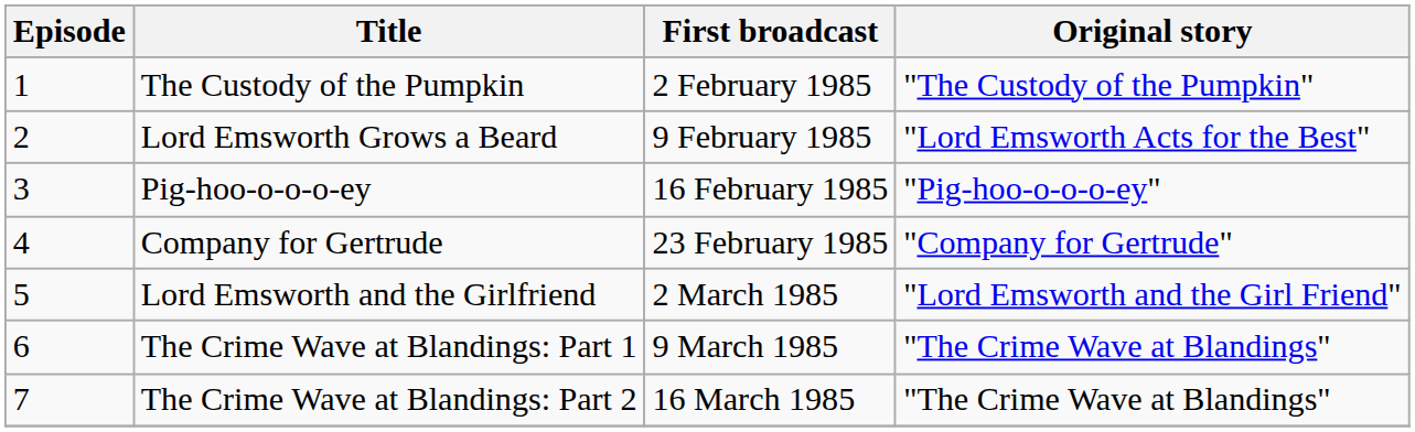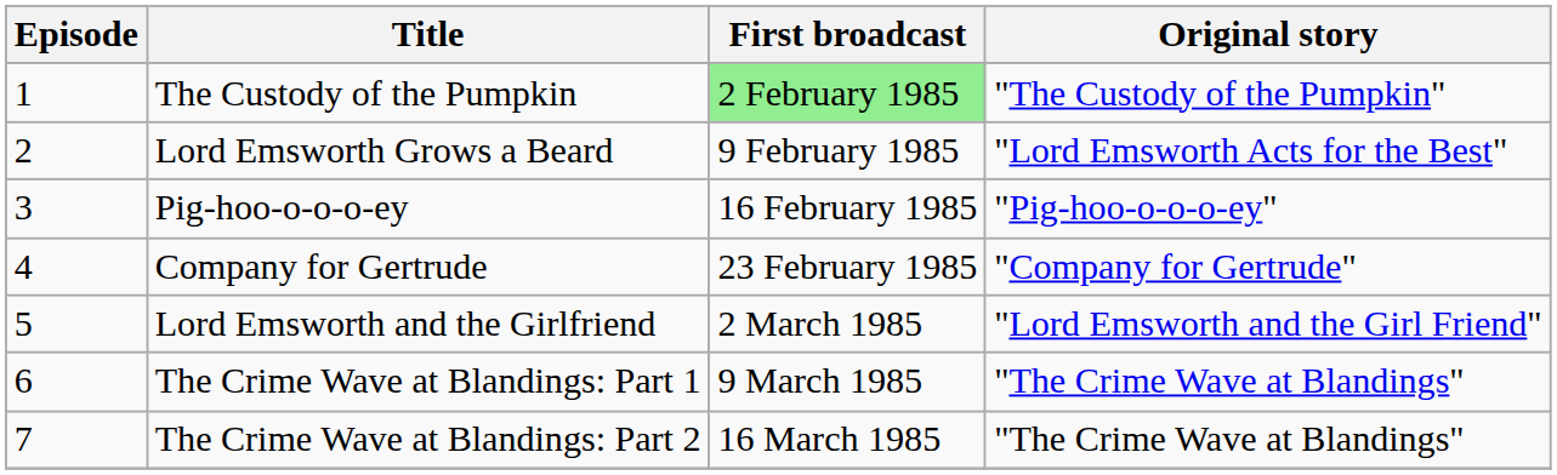The Custody of the Pumpkin | First broadcast: no background -> lightgreen background
